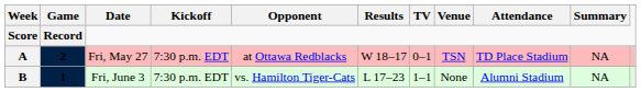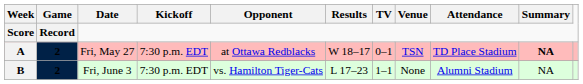A | Summary: normal -> bold
B | Game / Record: 1 -> 2
